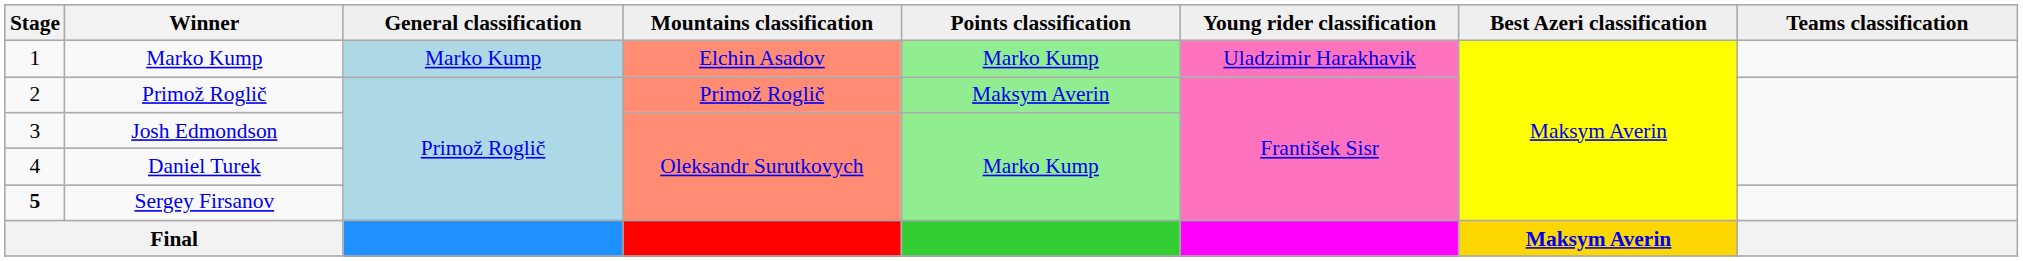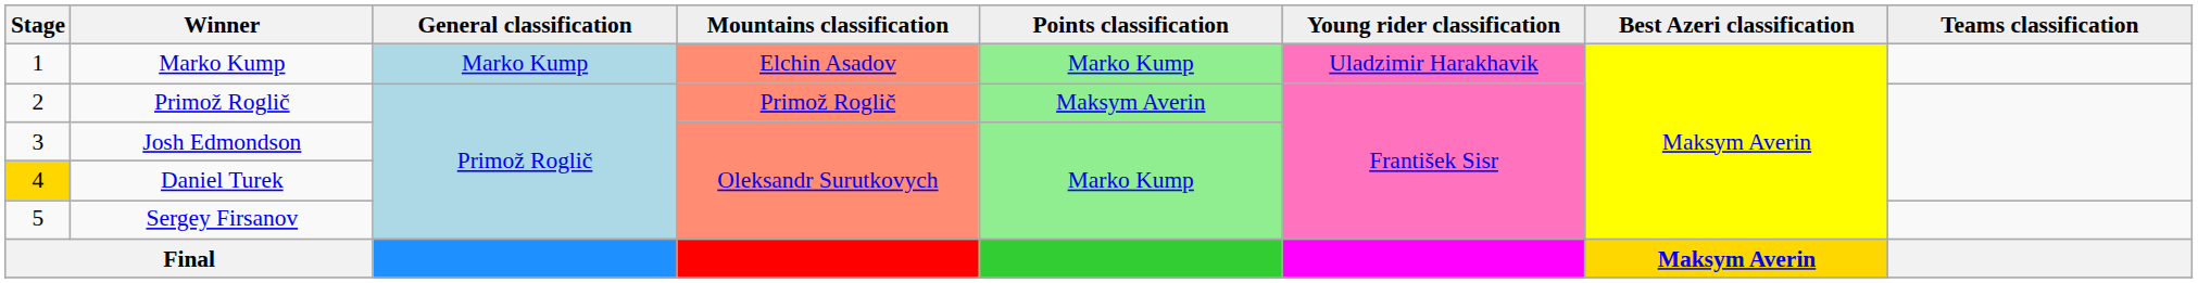Daniel Turek | Stage: no background -> gold background
Sergey Firsanov | Stage: bold -> normal
